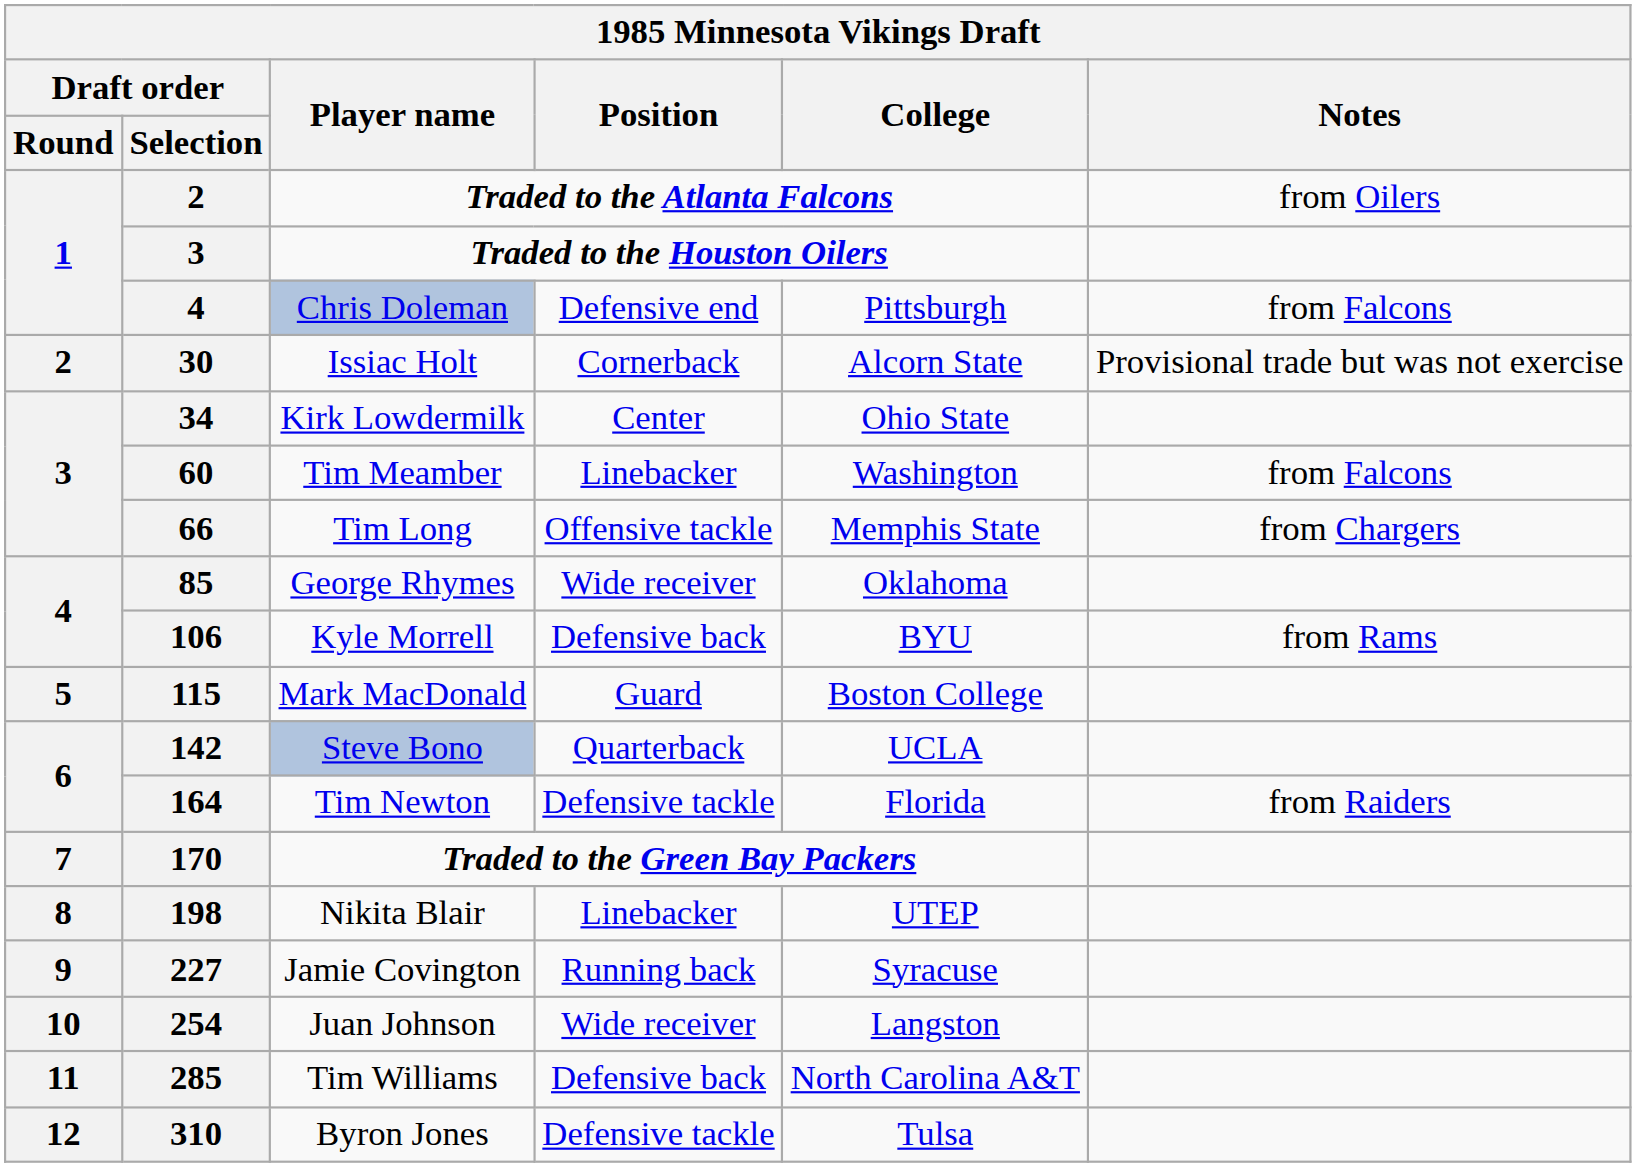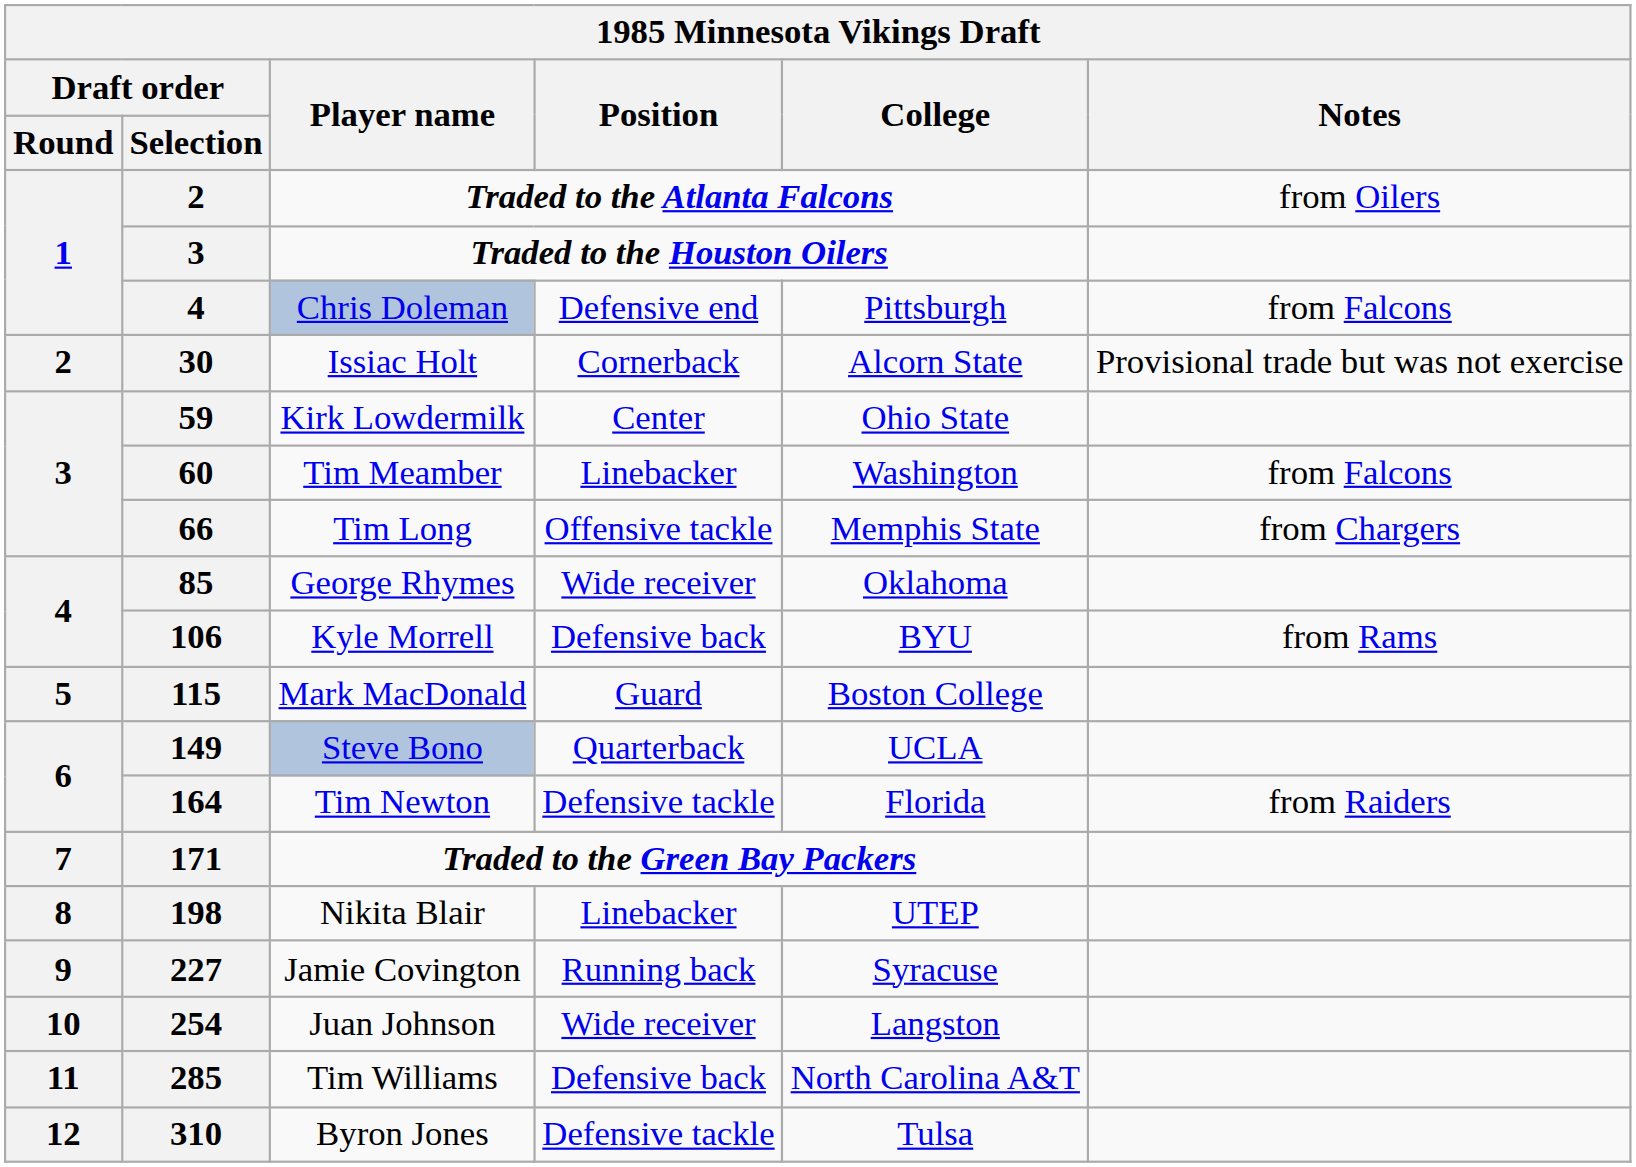Kirk Lowdermilk | Draft order / Selection: 34 -> 59
Steve Bono | Draft order / Selection: 142 -> 149
Traded to the Green Bay Packers | Draft order / Selection: 170 -> 171
